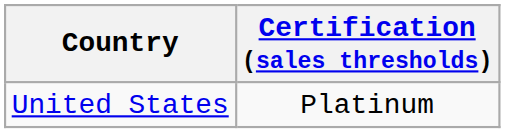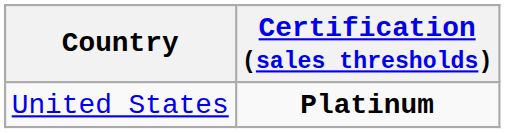United States | Certification (sales thresholds): normal -> bold
